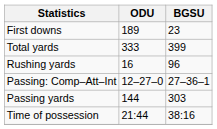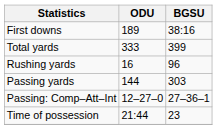First downs | BGSU: 23 -> 38:16
rows swapped: Passing yards <-> Passing: Comp–Att–Int
Time of possession | BGSU: 38:16 -> 23
